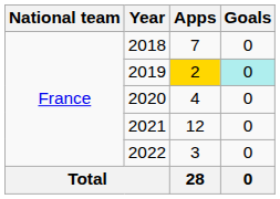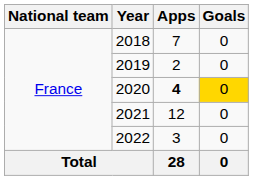2019 | Apps: gold background -> no background
2019 | Goals: paleturquoise background -> no background
2020 | Apps: normal -> bold
2020 | Goals: no background -> gold background
